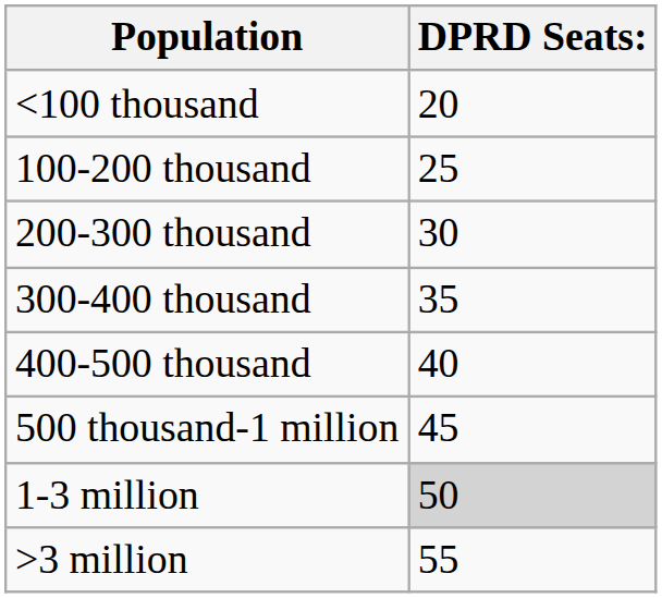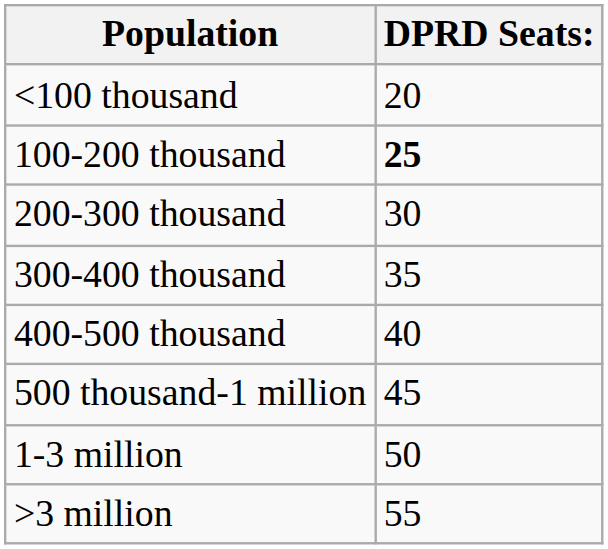100-200 thousand | DPRD Seats:: normal -> bold
1-3 million | DPRD Seats:: lightgrey background -> no background
